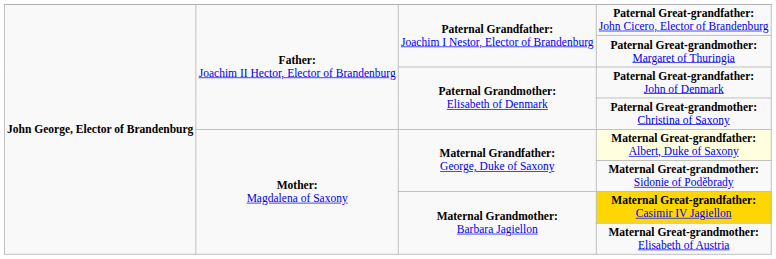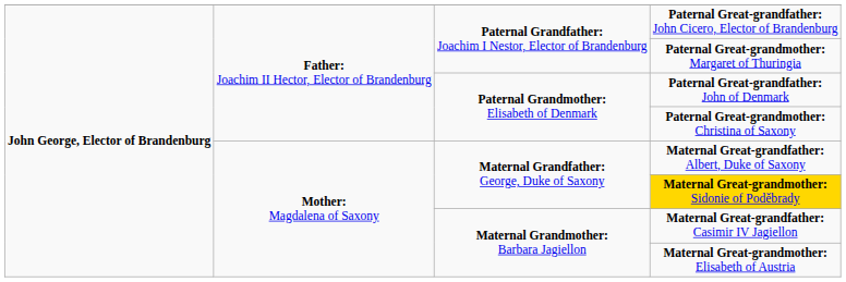Maternal Great-grandfather: Albert, Duke of Saxony | column 4: lightyellow background -> no background
Maternal Great-grandmother: Sidonie of Poděbrady | column 4: no background -> gold background
Maternal Great-grandfather: Casimir IV Jagiellon | column 4: gold background -> no background
